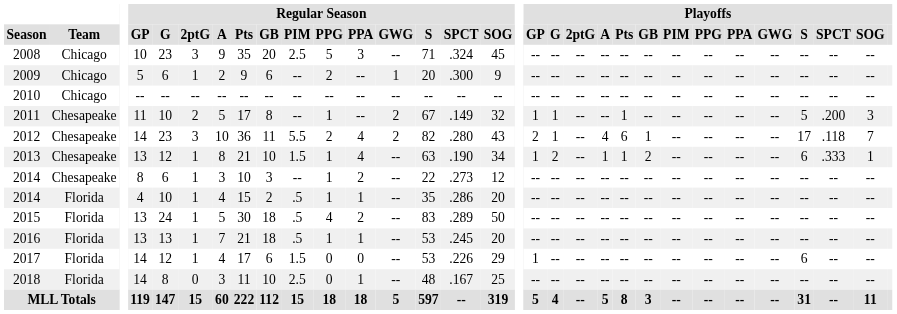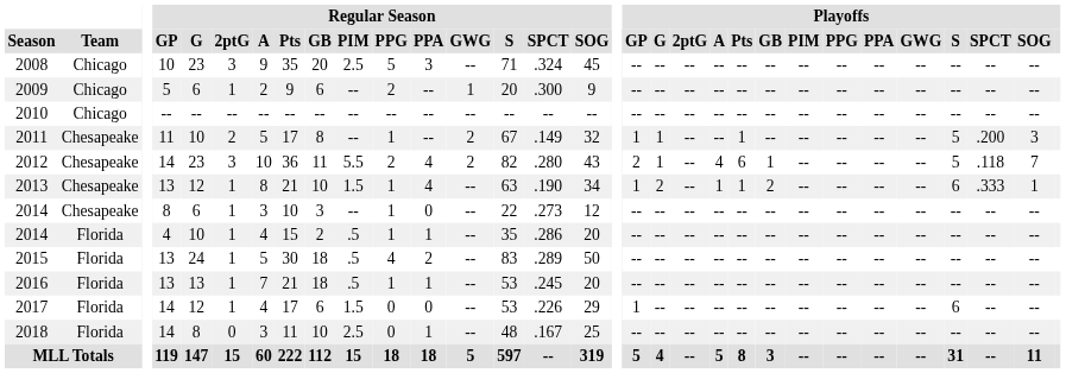2012 | Playoffs / S: 17 -> 5
2014 / 8 | Regular Season / PPA: 2 -> 0
